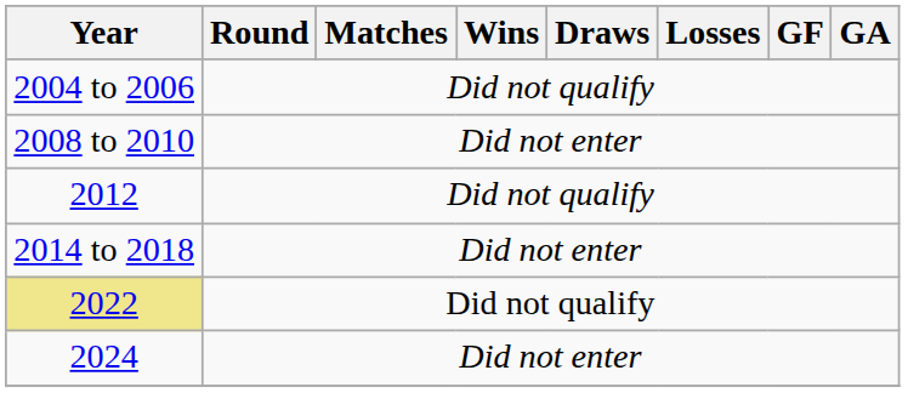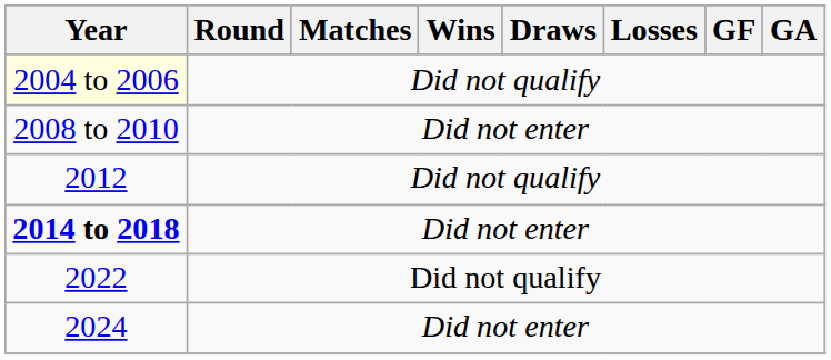2004 to 2006 | Year: no background -> lightyellow background
2014 to 2018 | Year: normal -> bold
2022 | Year: khaki background -> no background
